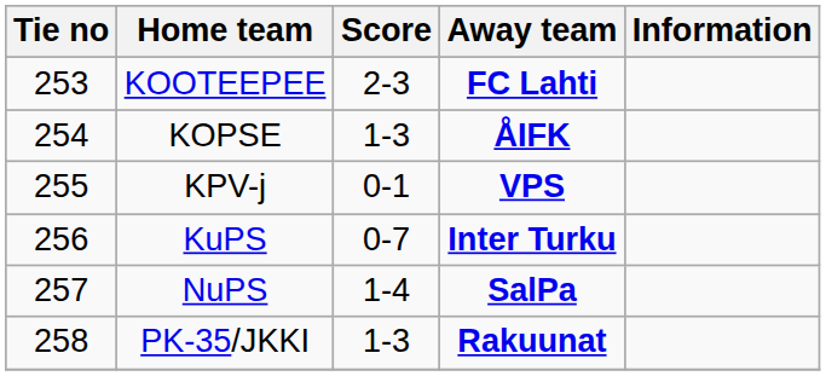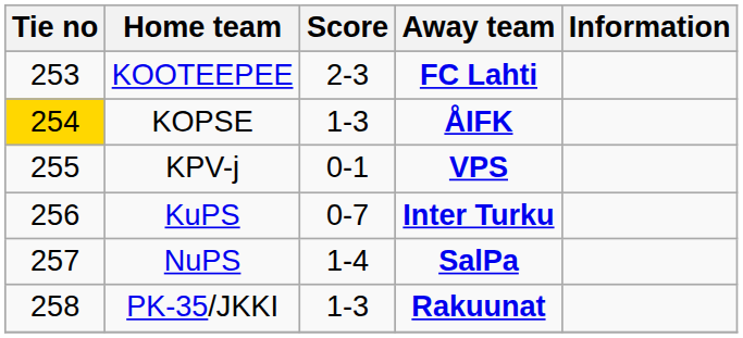KOPSE | Tie no: no background -> gold background
